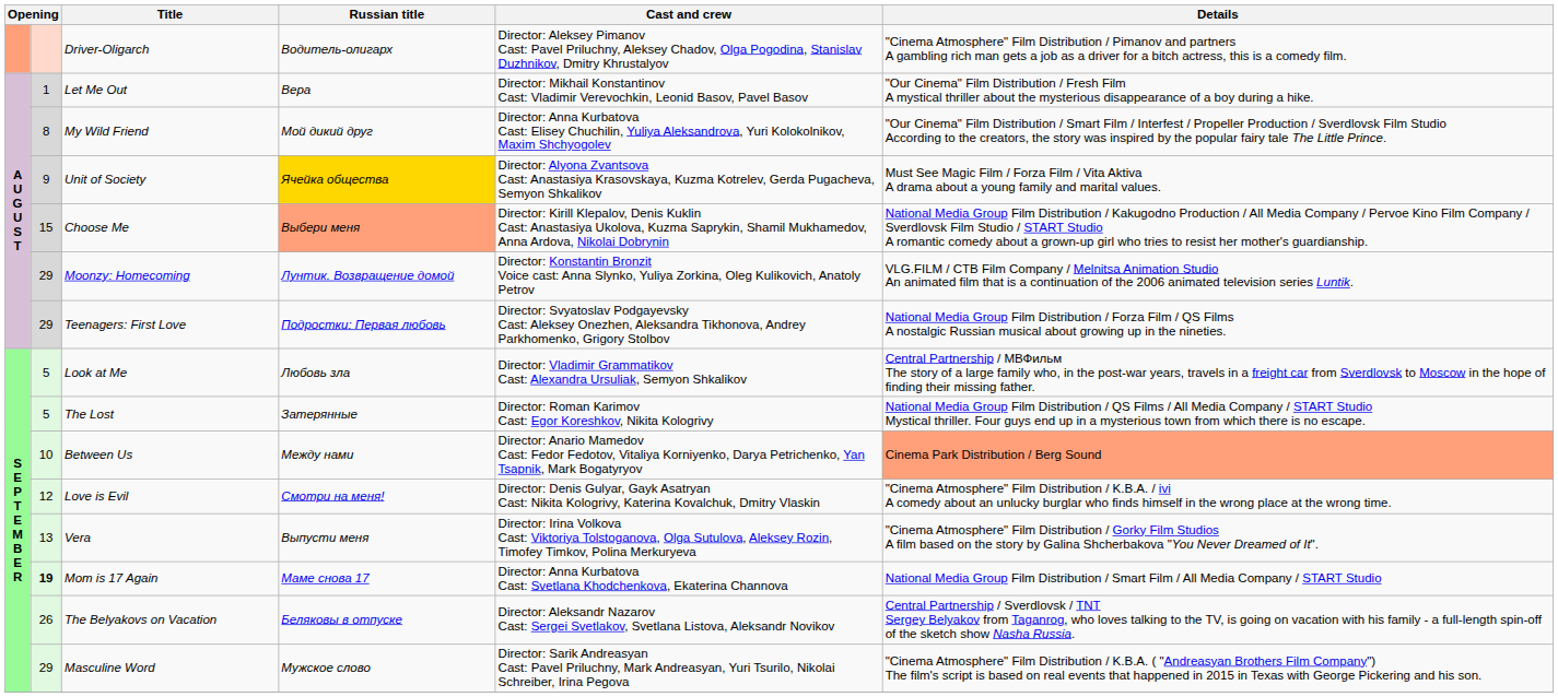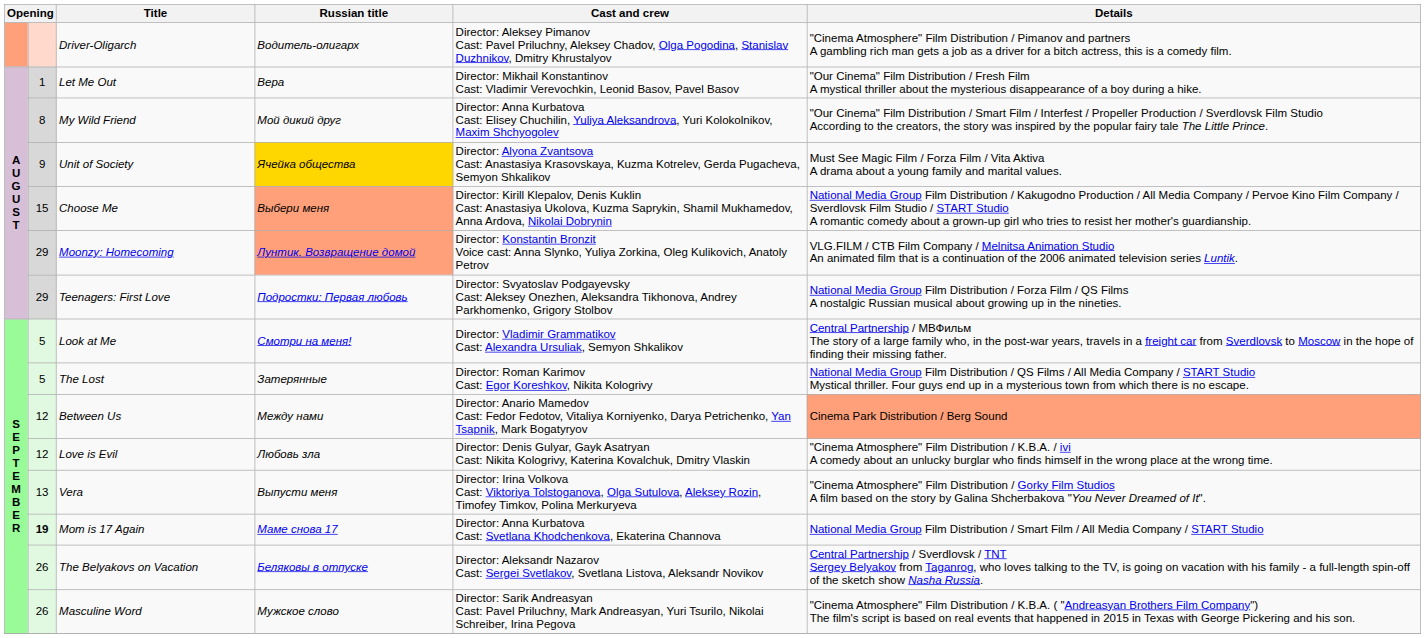Moonzy: Homecoming | Russian title: no background -> lightsalmon background
Look at Me | Russian title: Любовь зла -> Смотри на меня!
Between Us | column 2: 10 -> 12
Love is Evil | Russian title: Смотри на меня! -> Любовь зла
Masculine Word | column 2: 29 -> 26
